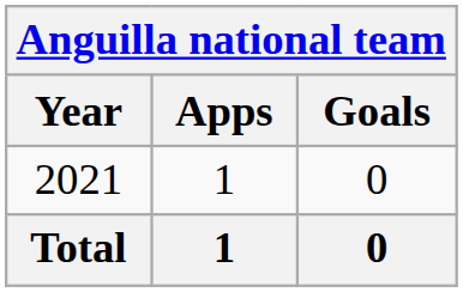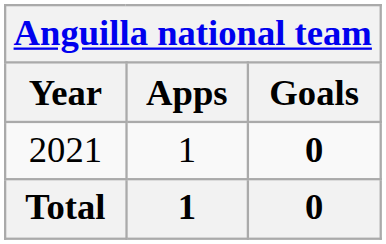2021 | Goals: normal -> bold
